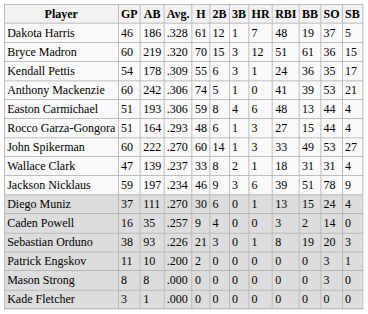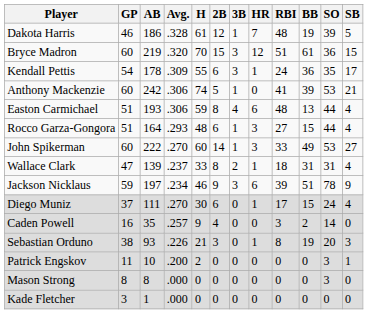Dakota Harris | SO: 37 -> 39
Diego Muniz | RBI: 13 -> 17
